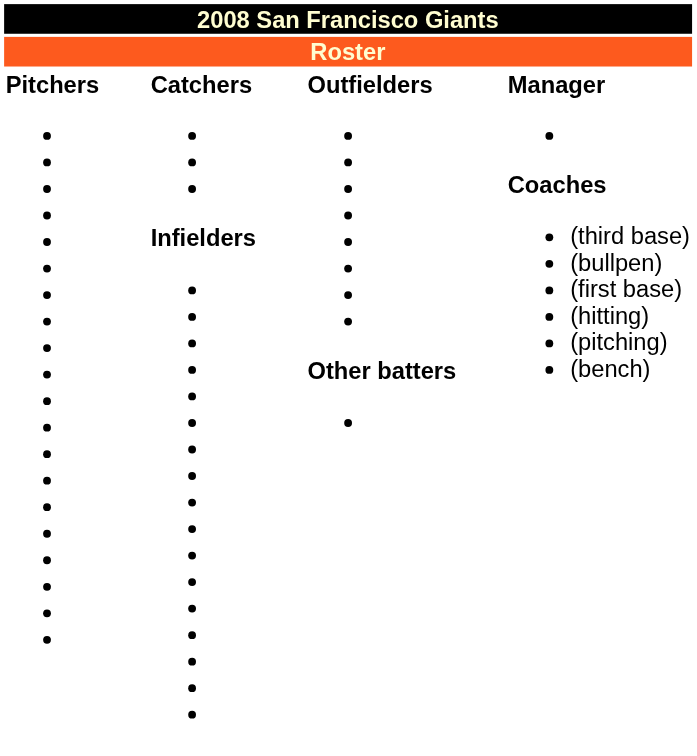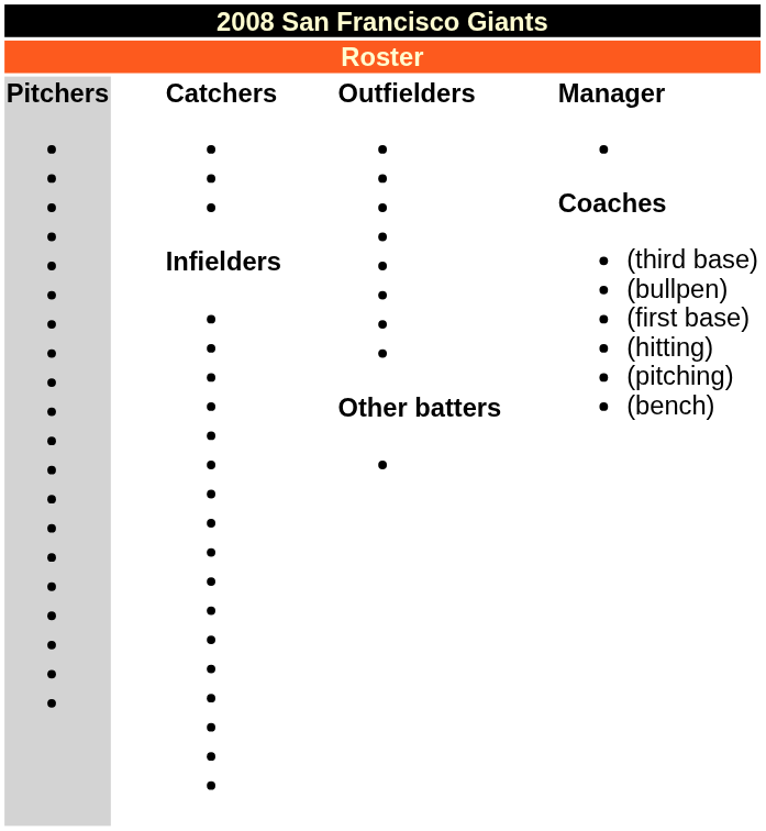Pitchers | column 1: no background -> lightgrey background
